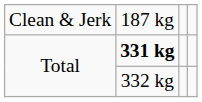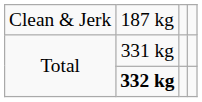row 2 | column 2: bold -> normal
row 3 | column 2: normal -> bold
